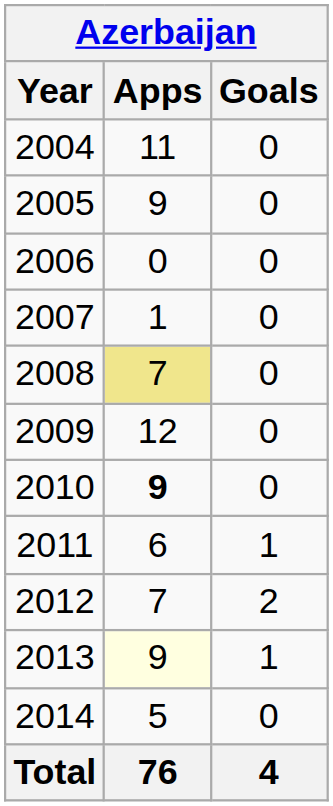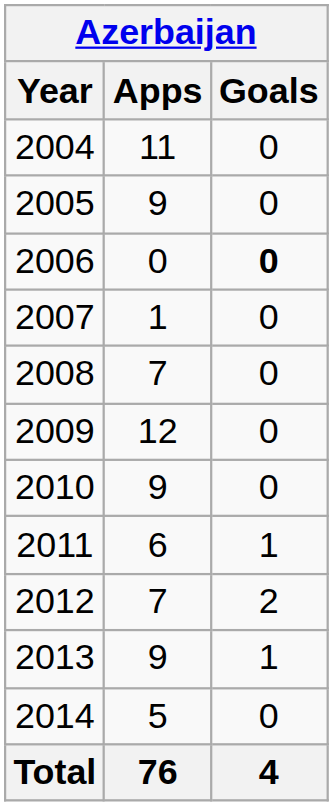2006 | Goals: normal -> bold
2008 | Apps: khaki background -> no background
2010 | Apps: bold -> normal
2013 | Apps: lightyellow background -> no background
